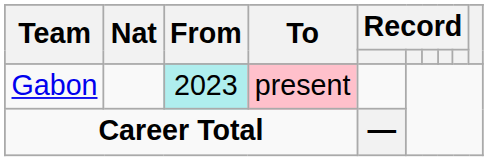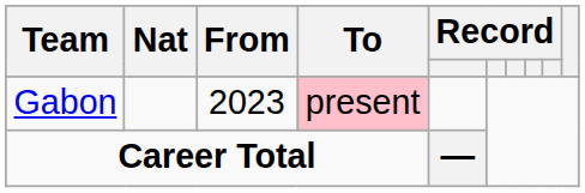Gabon | From: paleturquoise background -> no background
